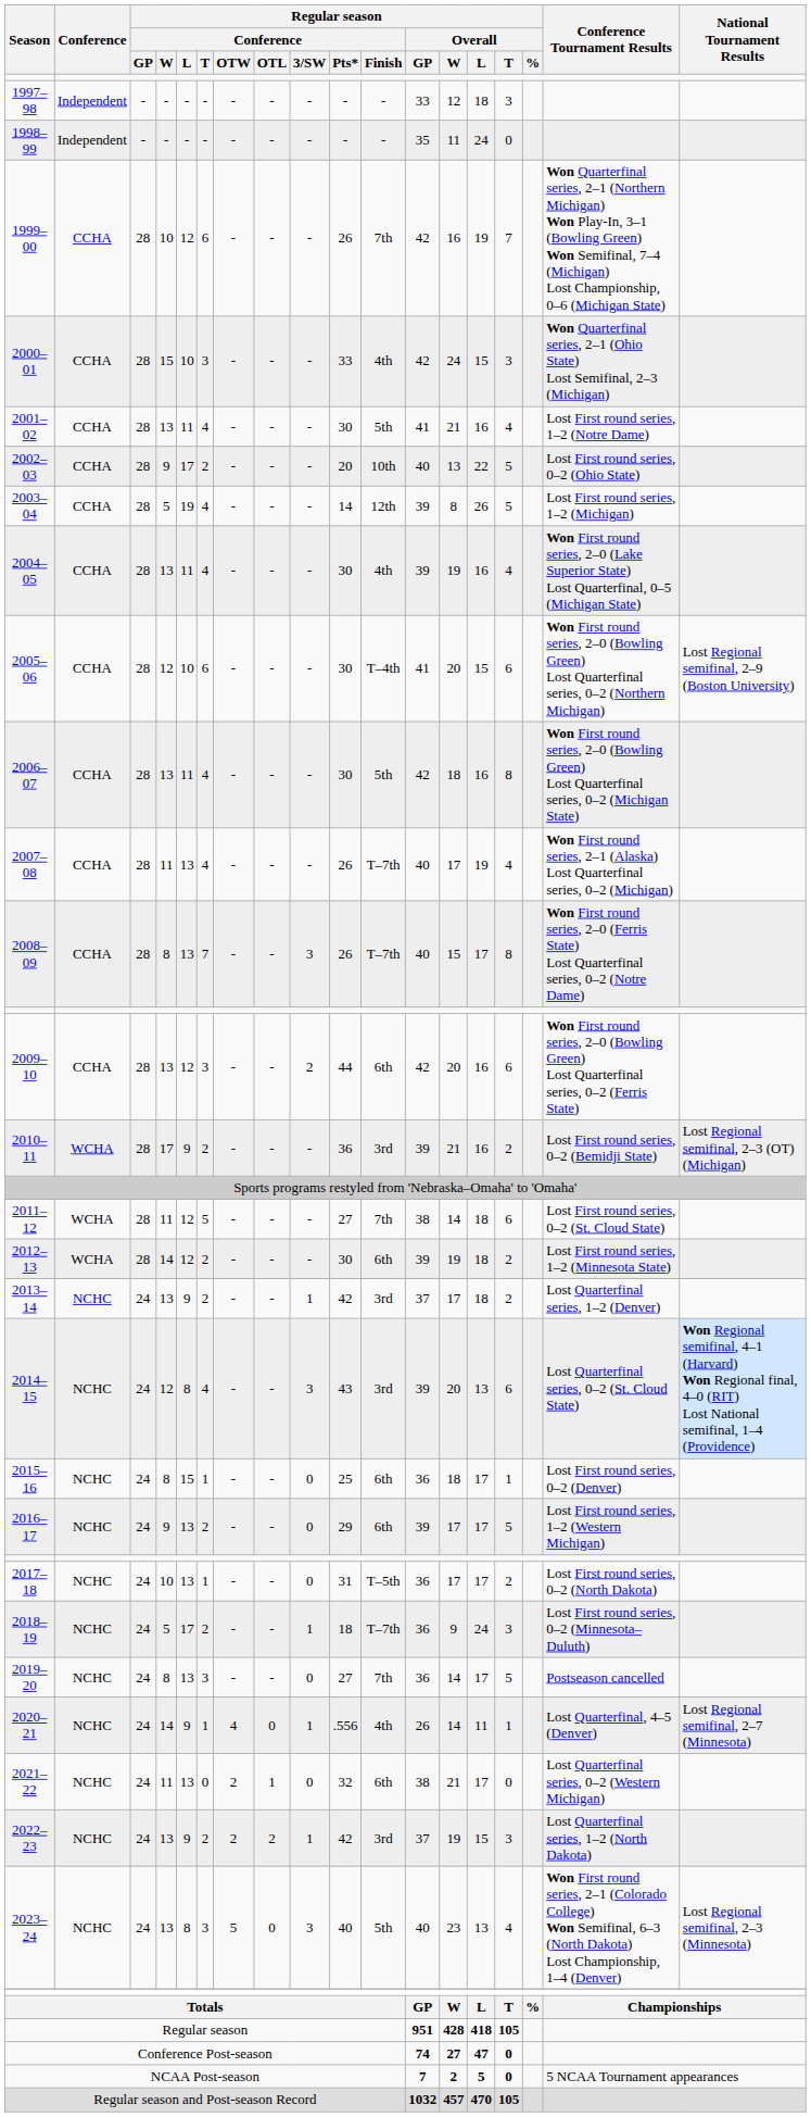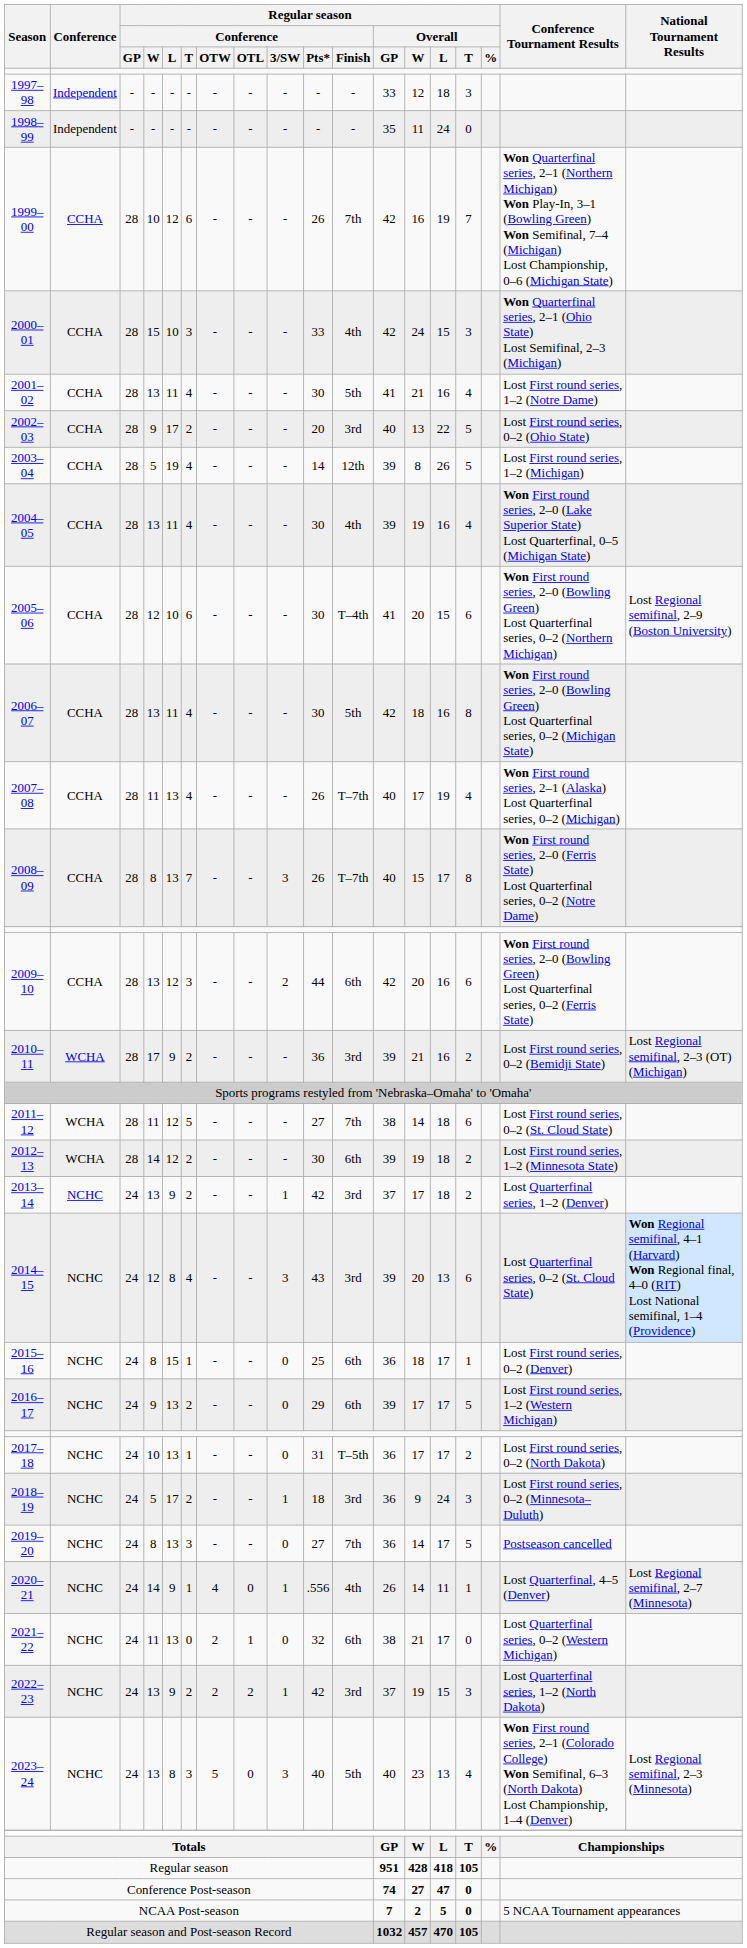2002–03 | Regular season / Conference / Finish: 10th -> 3rd
2018–19 | Regular season / Conference / Finish: T–7th -> 3rd
